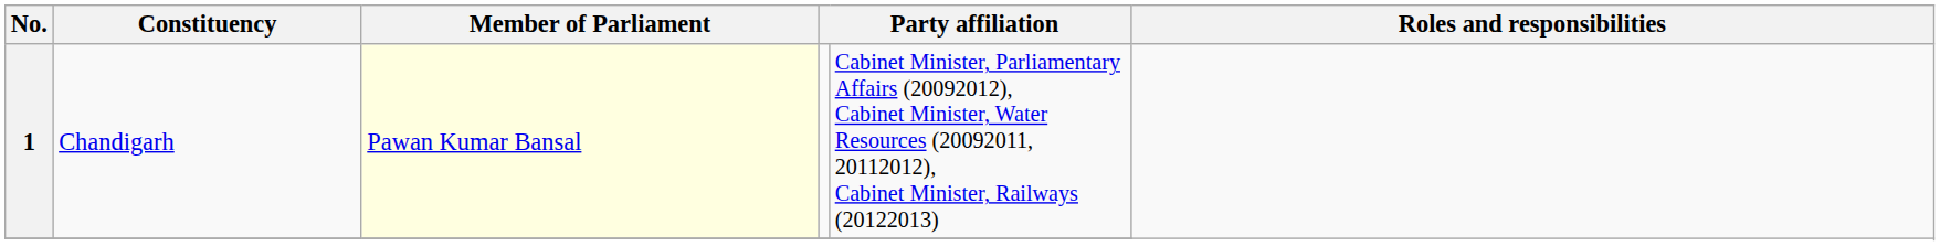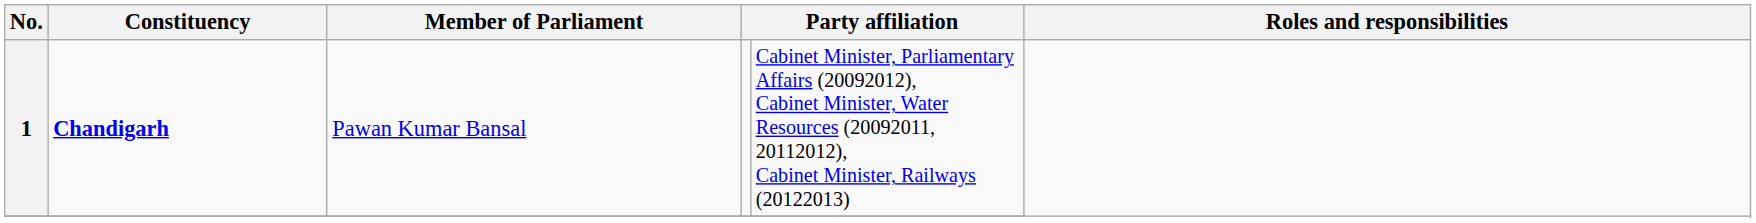1 | Constituency: normal -> bold
1 | Member of Parliament: lightyellow background -> no background
